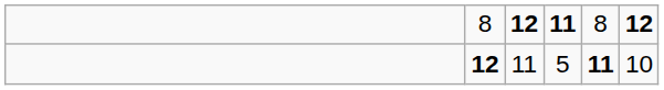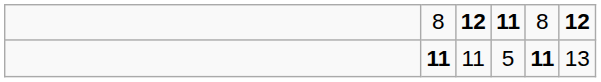row 2 | column 2: 12 -> 11
row 2 | column 6: 10 -> 13
